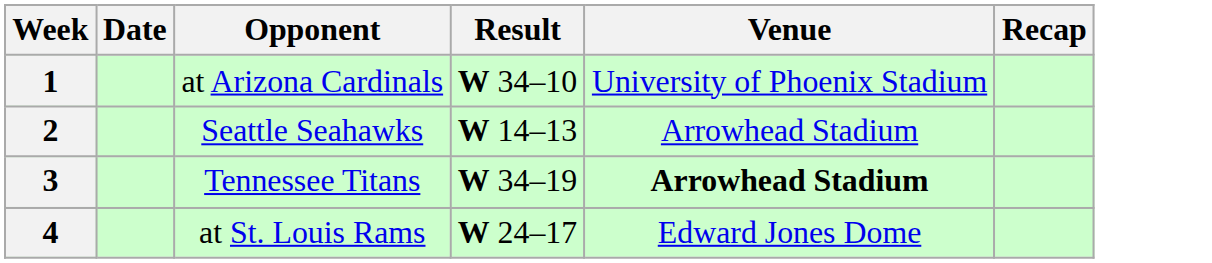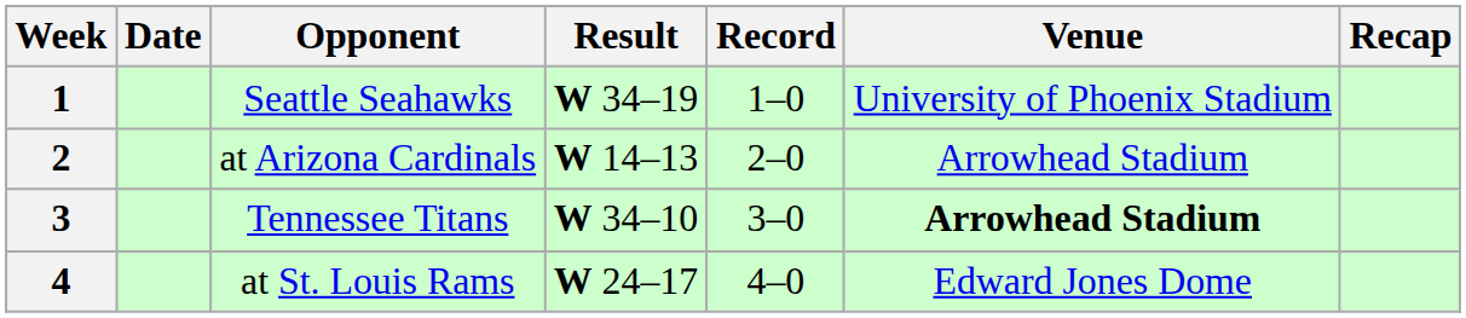+ column: Record | 1–0 | 2–0 | 3–0 | 4–0
1 | Opponent: at Arizona Cardinals -> Seattle Seahawks
1 | Result: W 34–10 -> W 34–19
2 | Opponent: Seattle Seahawks -> at Arizona Cardinals
3 | Result: W 34–19 -> W 34–10
